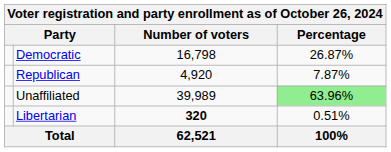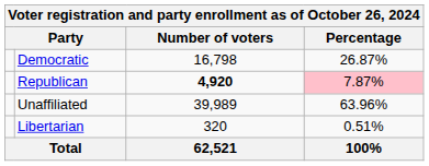Republican | Number of voters: normal -> bold
Republican | Percentage: no background -> pink background
Unaffiliated | Percentage: lightgreen background -> no background
Libertarian | Number of voters: bold -> normal
